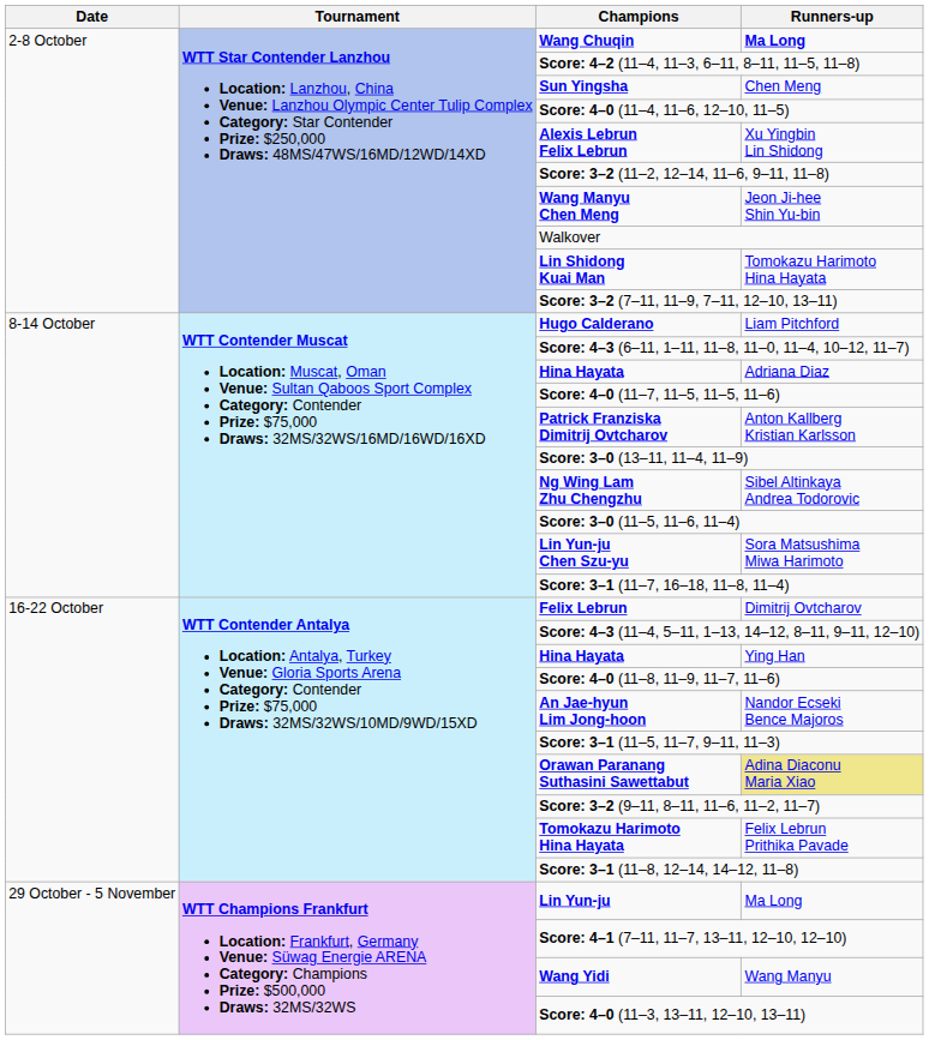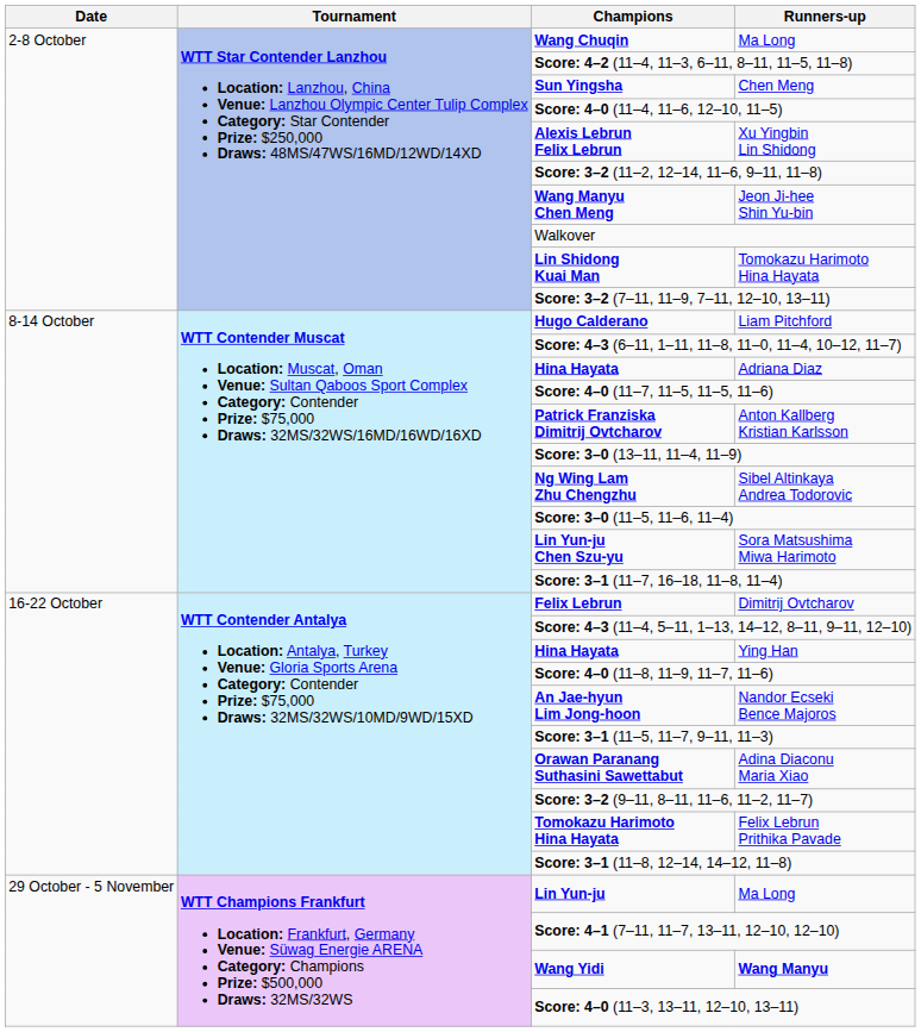Wang Chuqin | Runners-up: bold -> normal
Orawan Paranang Suthasini Sawettabut | Runners-up: khaki background -> no background
Wang Yidi | Runners-up: normal -> bold
